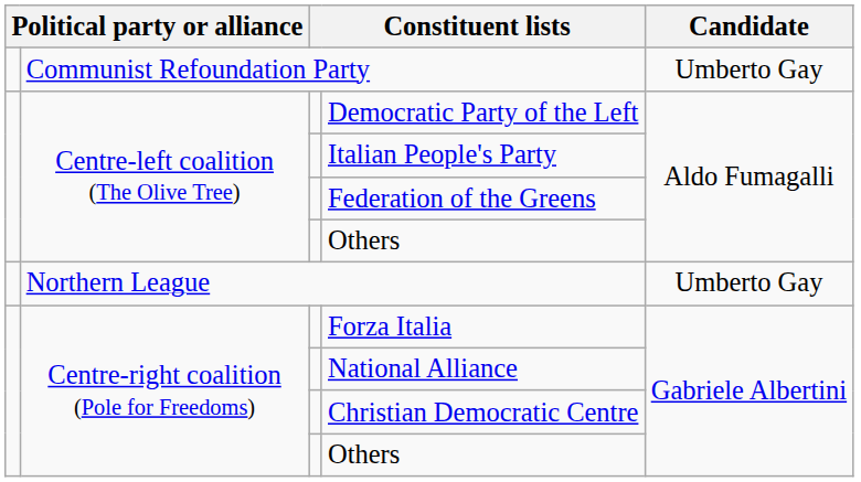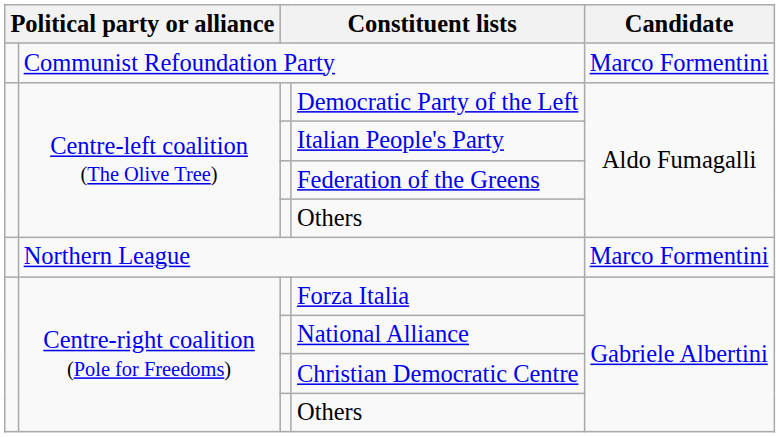Communist Refoundation Party | Candidate: Umberto Gay -> Marco Formentini
Northern League | Candidate: Umberto Gay -> Marco Formentini
